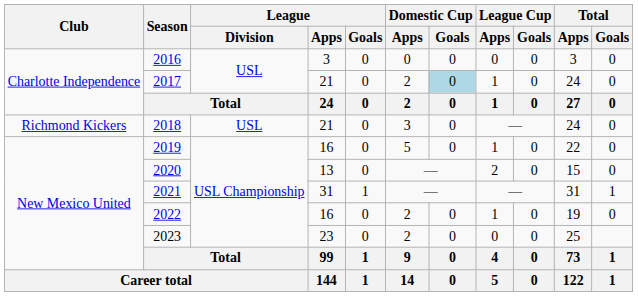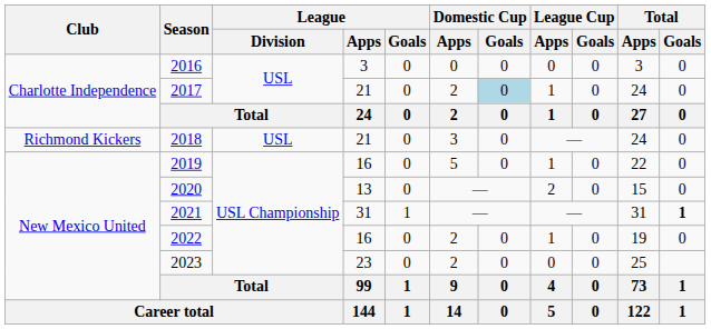2021 | Total / Goals: normal -> bold
